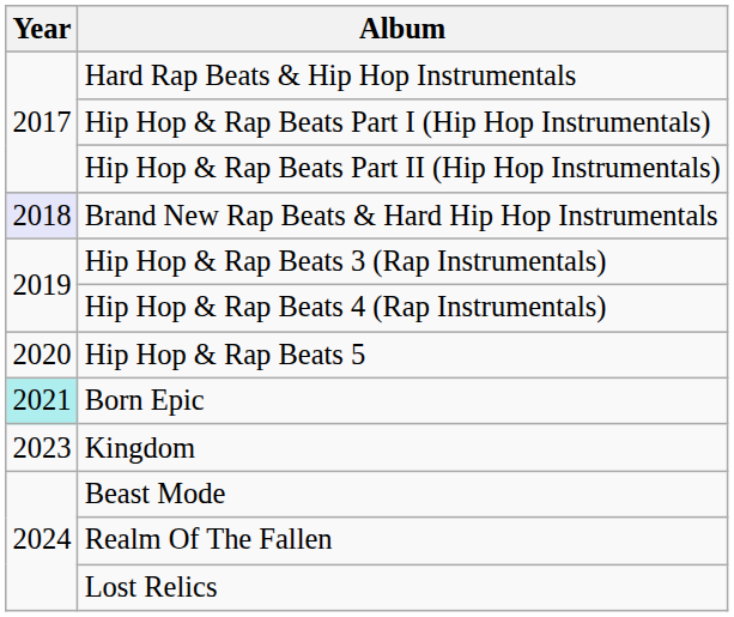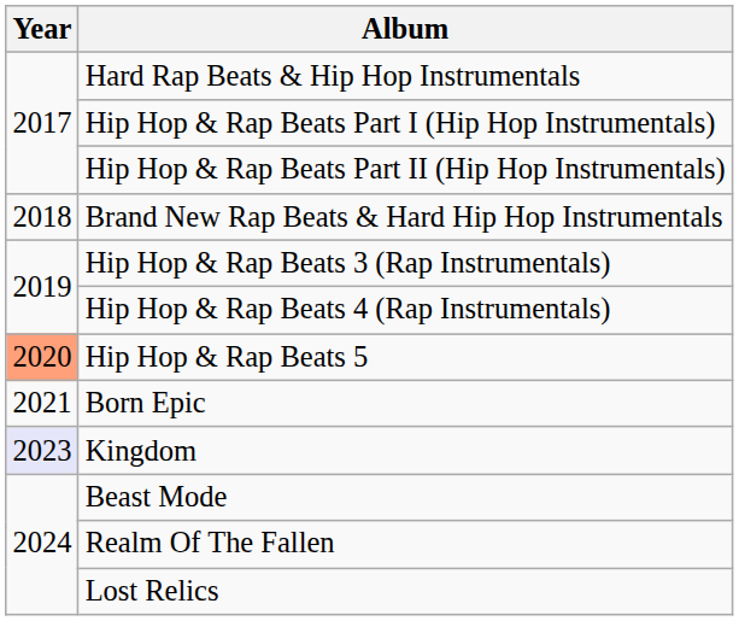Brand New Rap Beats & Hard Hip Hop Instrumentals | Year: lavender background -> no background
Hip Hop & Rap Beats 5 | Year: no background -> lightsalmon background
Born Epic | Year: paleturquoise background -> no background
Kingdom | Year: no background -> lavender background
